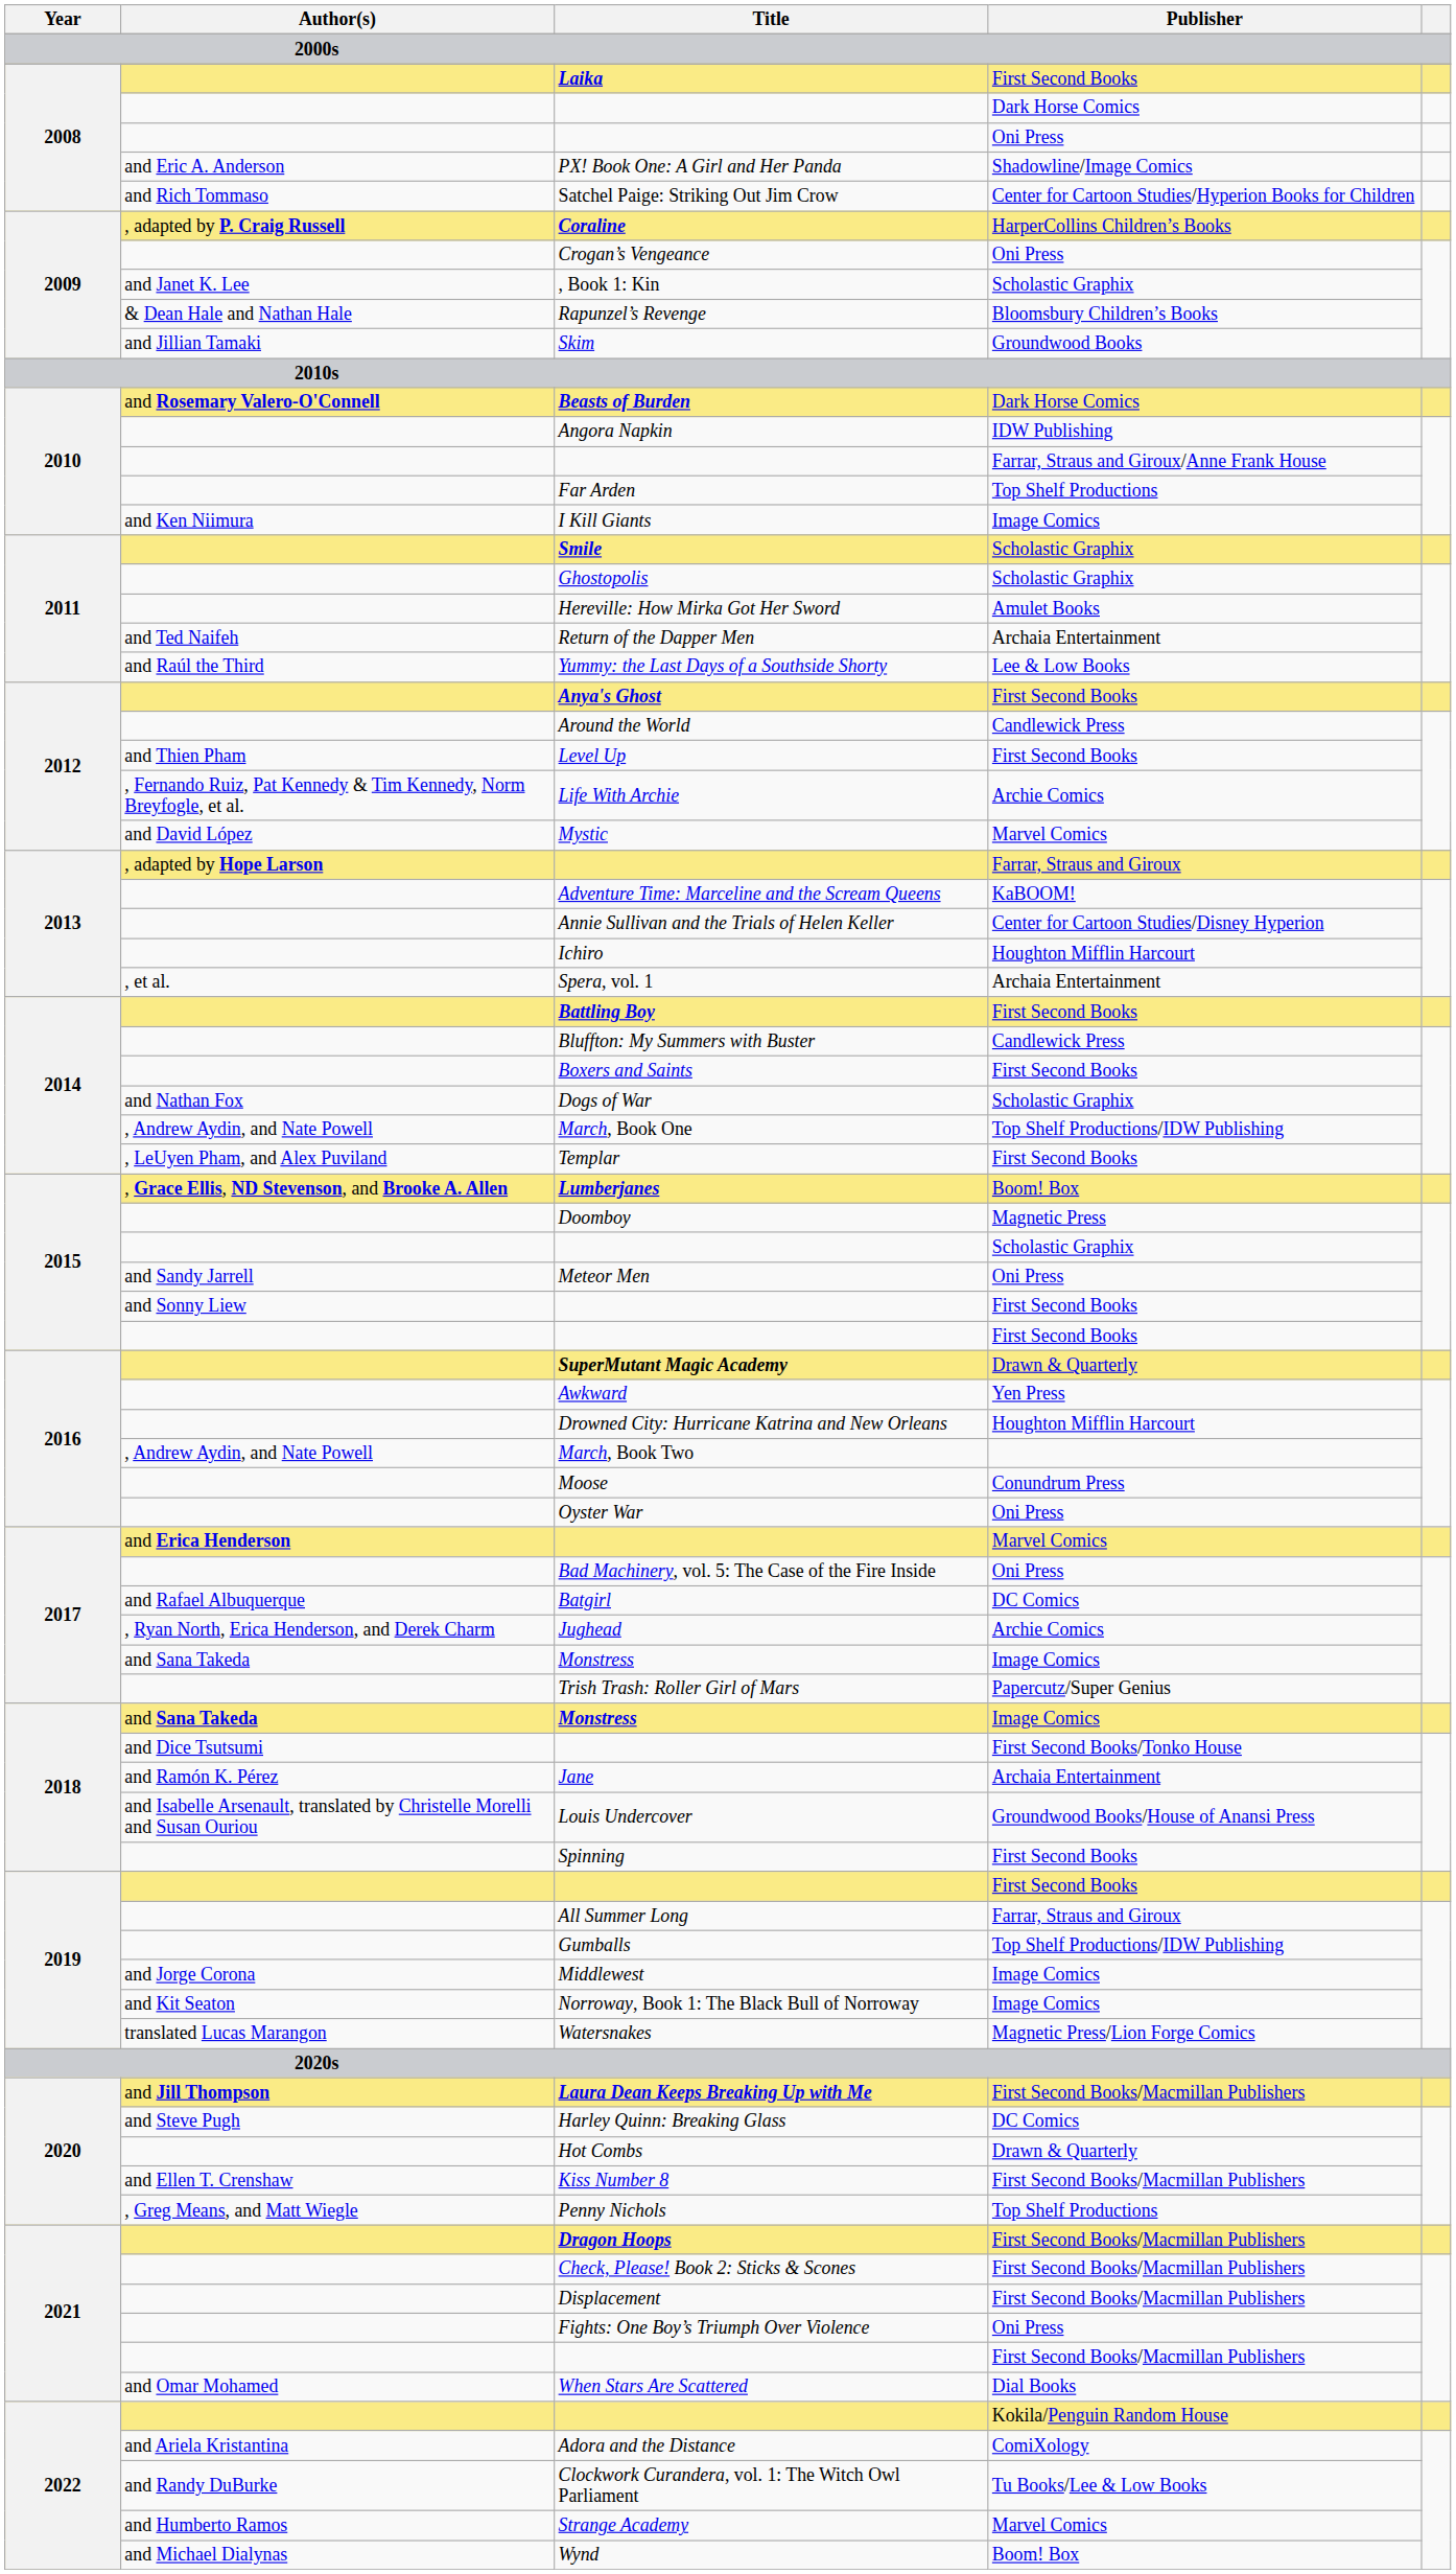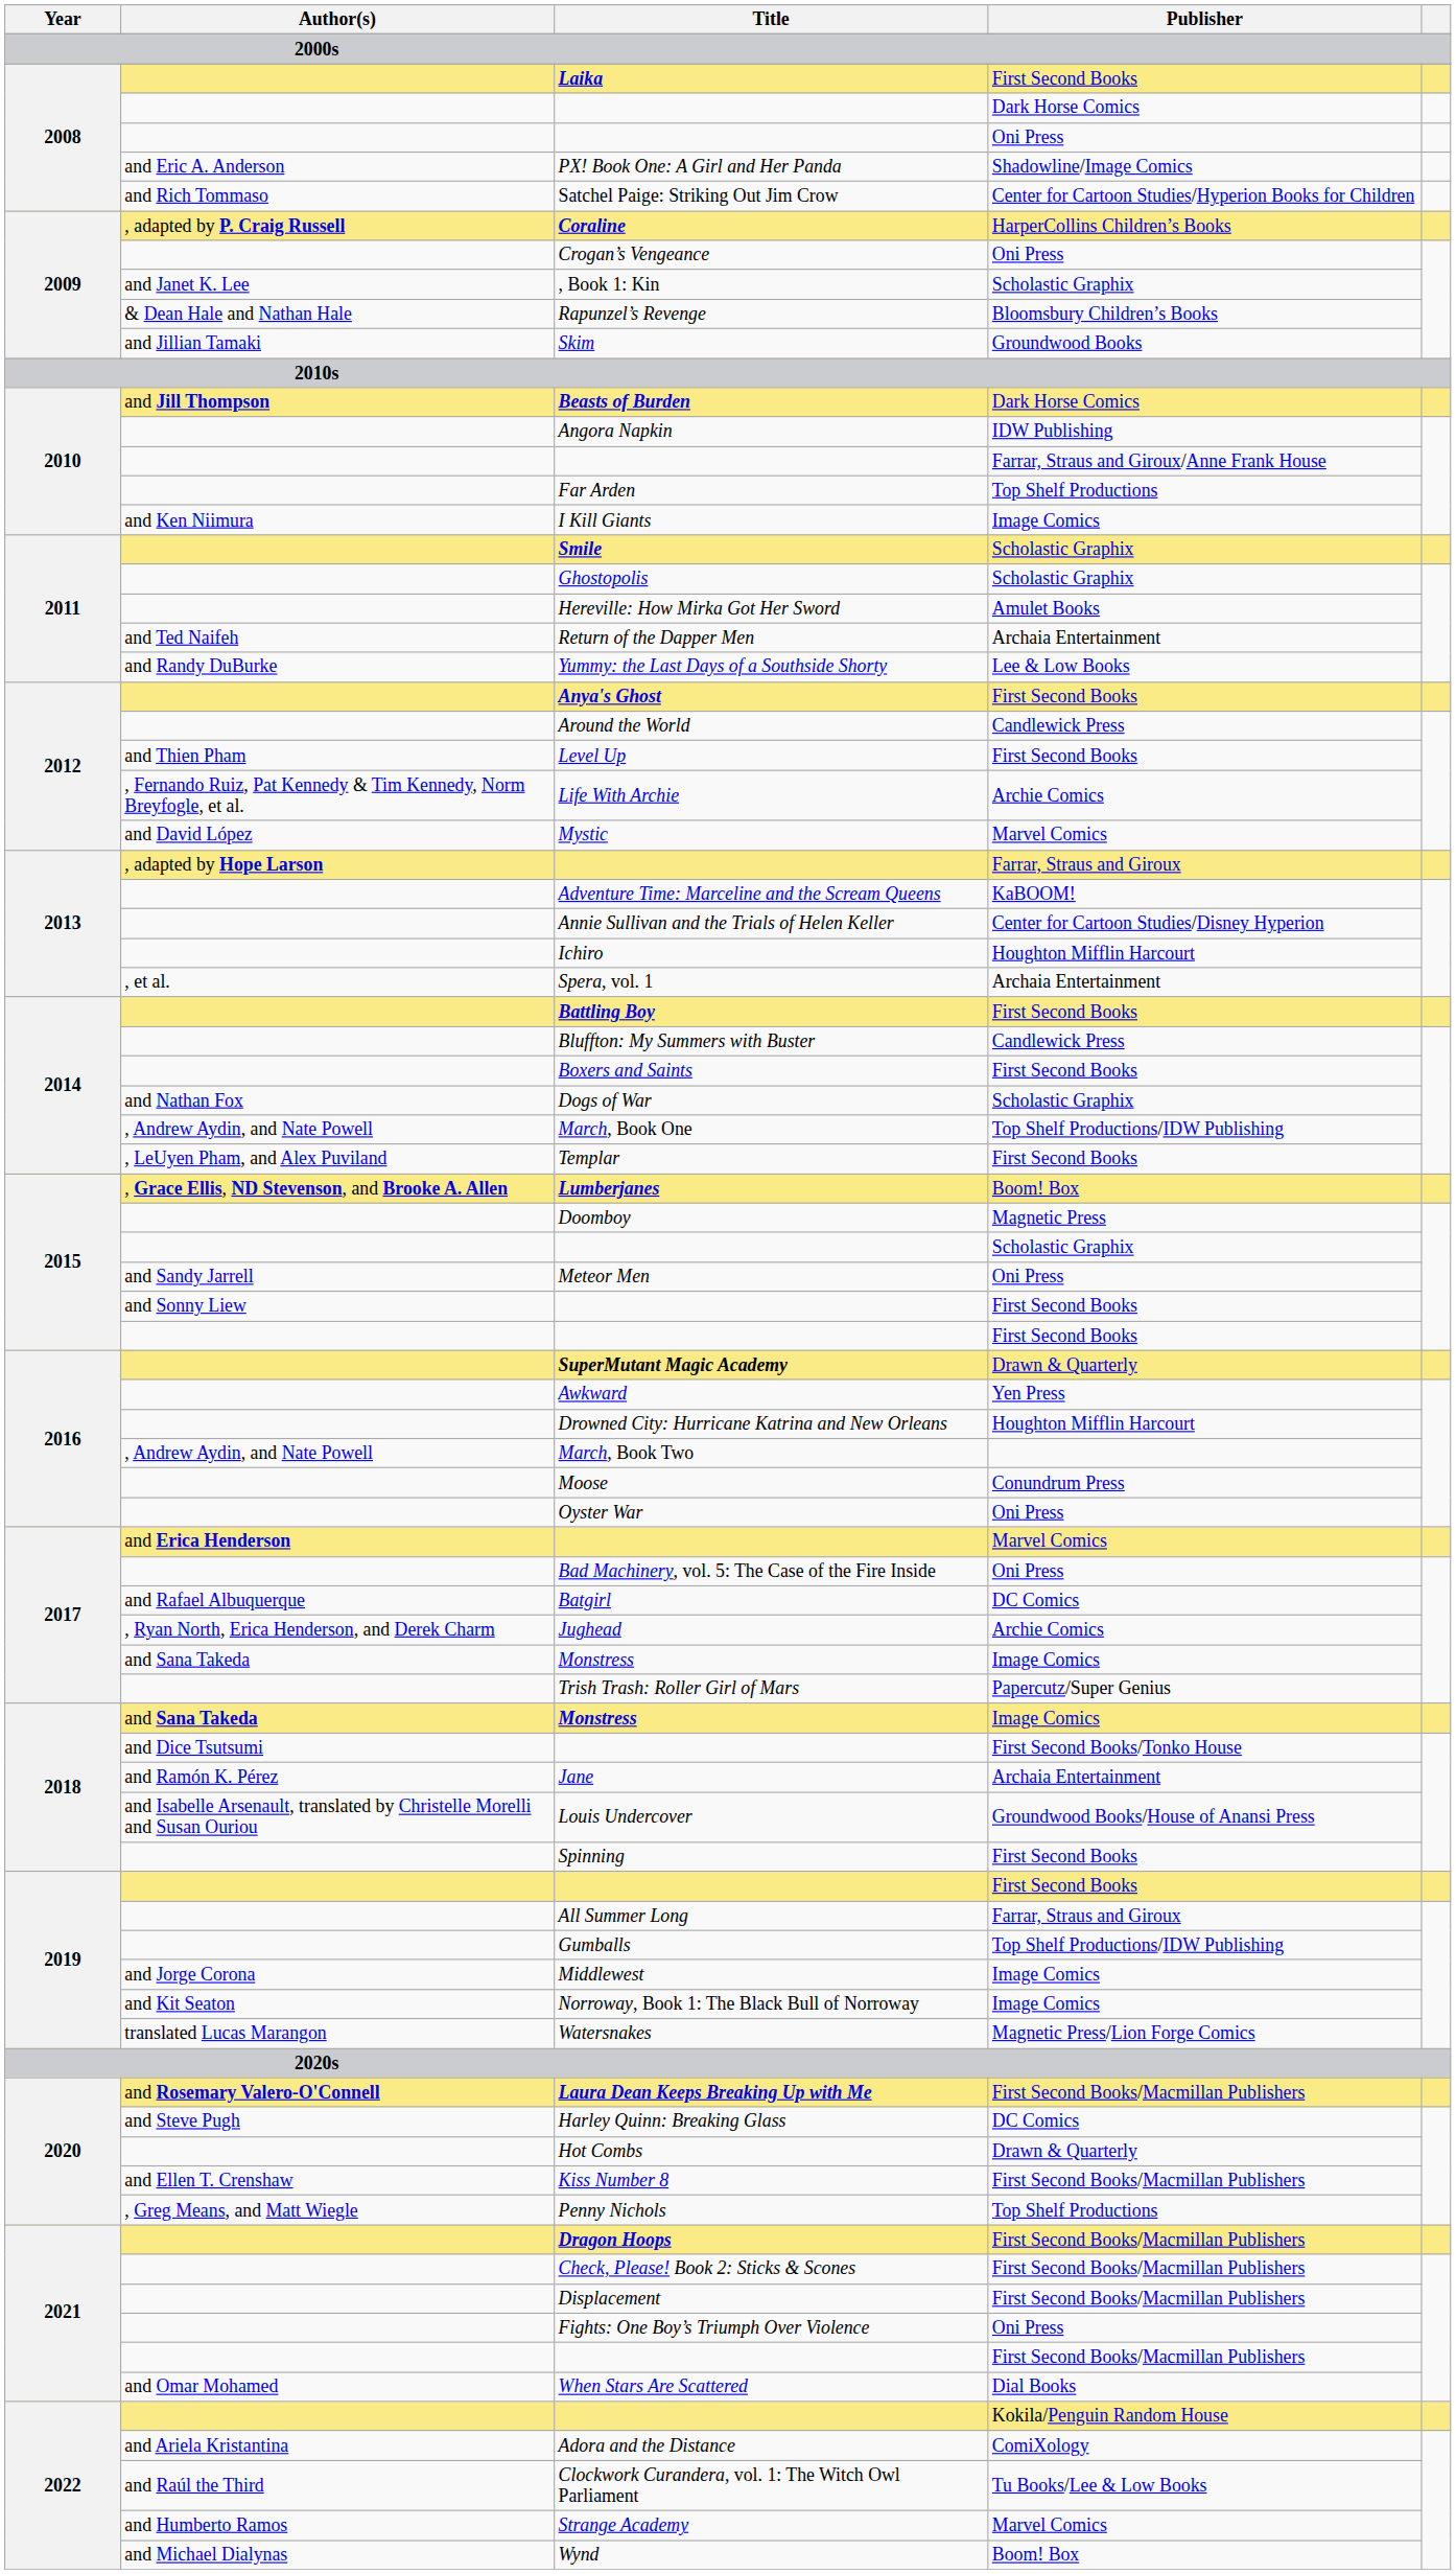Beasts of Burden | Author(s): and Rosemary Valero-O'Connell -> and Jill Thompson
Yummy: the Last Days of a Southside Shorty | Author(s): and Raúl the Third -> and Randy DuBurke
Laura Dean Keeps Breaking Up with Me | Author(s): and Jill Thompson -> and Rosemary Valero-O'Connell
Clockwork Curandera, vol. 1: The Witch Owl Parliament | Author(s): and Randy DuBurke -> and Raúl the Third
